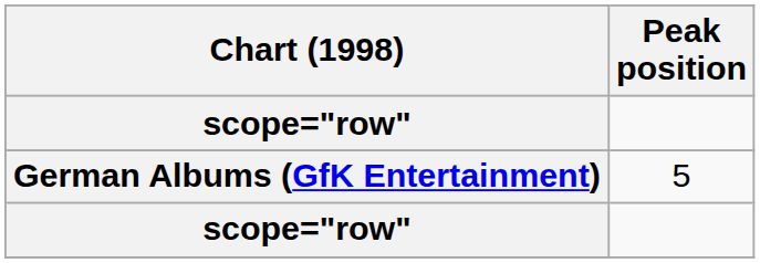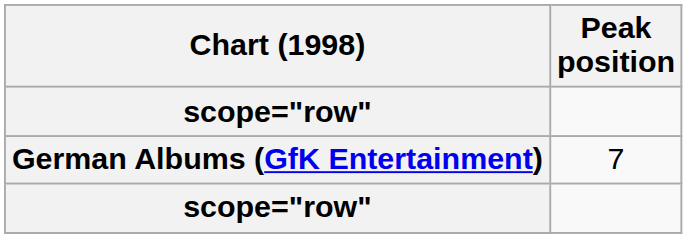German Albums (GfK Entertainment) | Peak position: 5 -> 7
